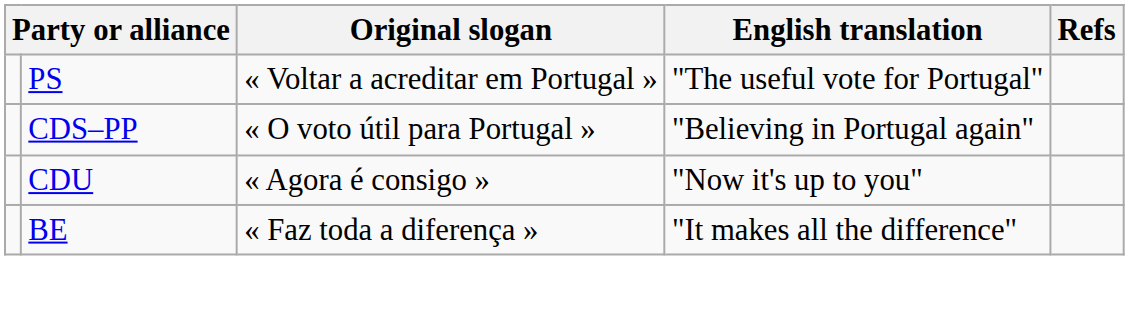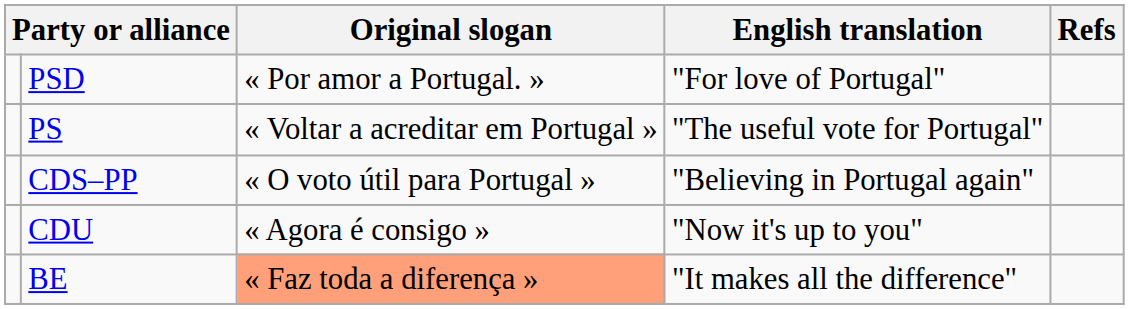+ row: PSD | « Por amor a Portugal. » | "For love of Portugal"
BE | Original slogan: no background -> lightsalmon background
